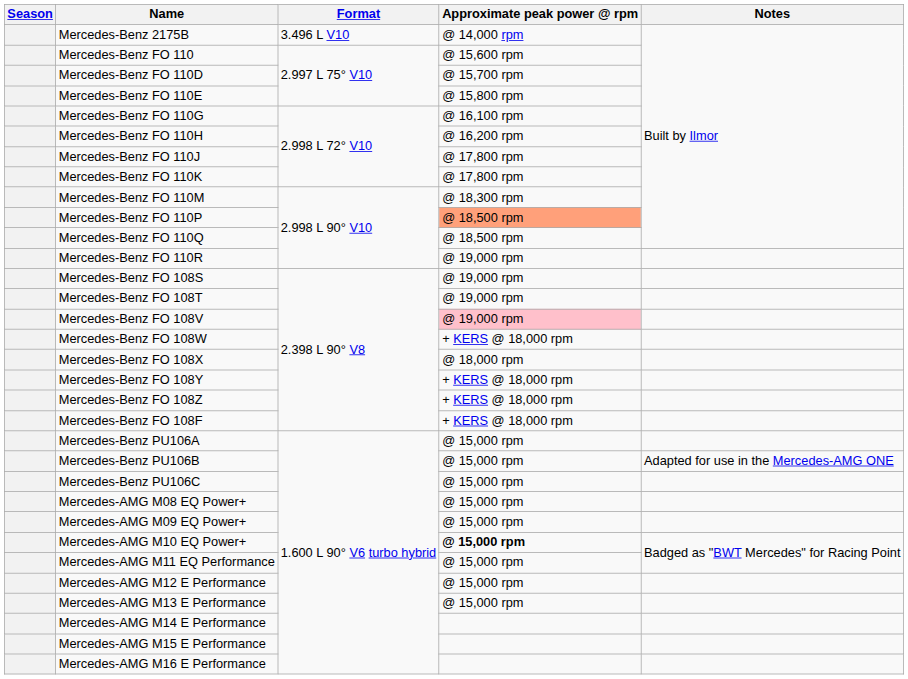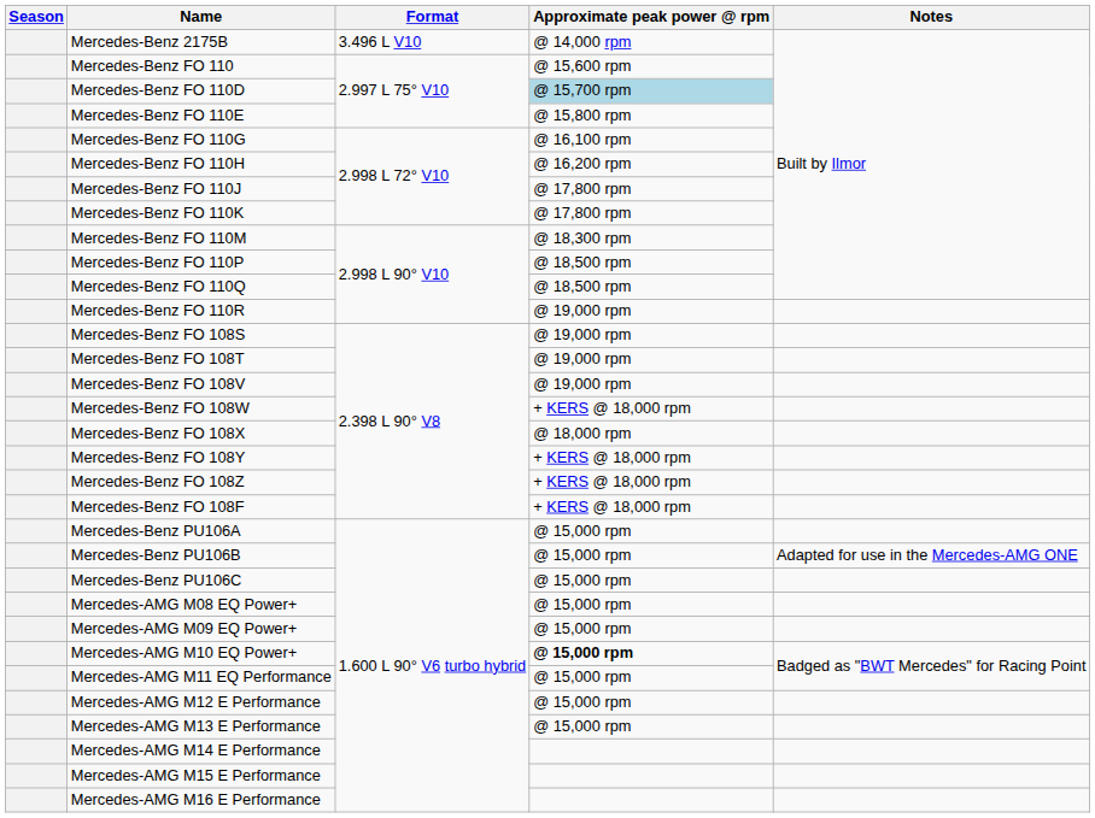Mercedes-Benz FO 110D | Approximate peak power @ rpm: no background -> lightblue background
Mercedes-Benz FO 110P | Approximate peak power @ rpm: lightsalmon background -> no background
Mercedes-Benz FO 108V | Approximate peak power @ rpm: pink background -> no background
